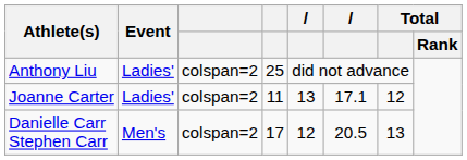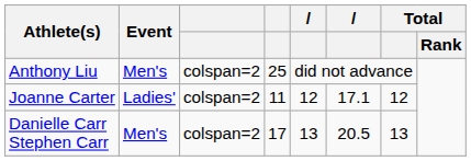Anthony Liu | Event: Ladies' -> Men's
Joanne Carter | column 5: 13 -> 12
Danielle Carr Stephen Carr | column 5: 12 -> 13
